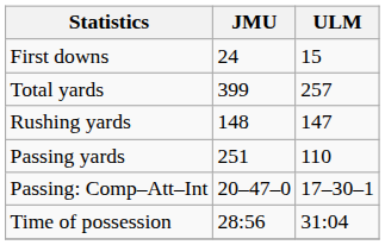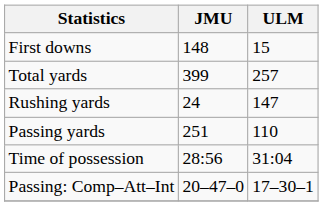First downs | JMU: 24 -> 148
Rushing yards | JMU: 148 -> 24
rows swapped: Passing: Comp–Att–Int <-> Time of possession
